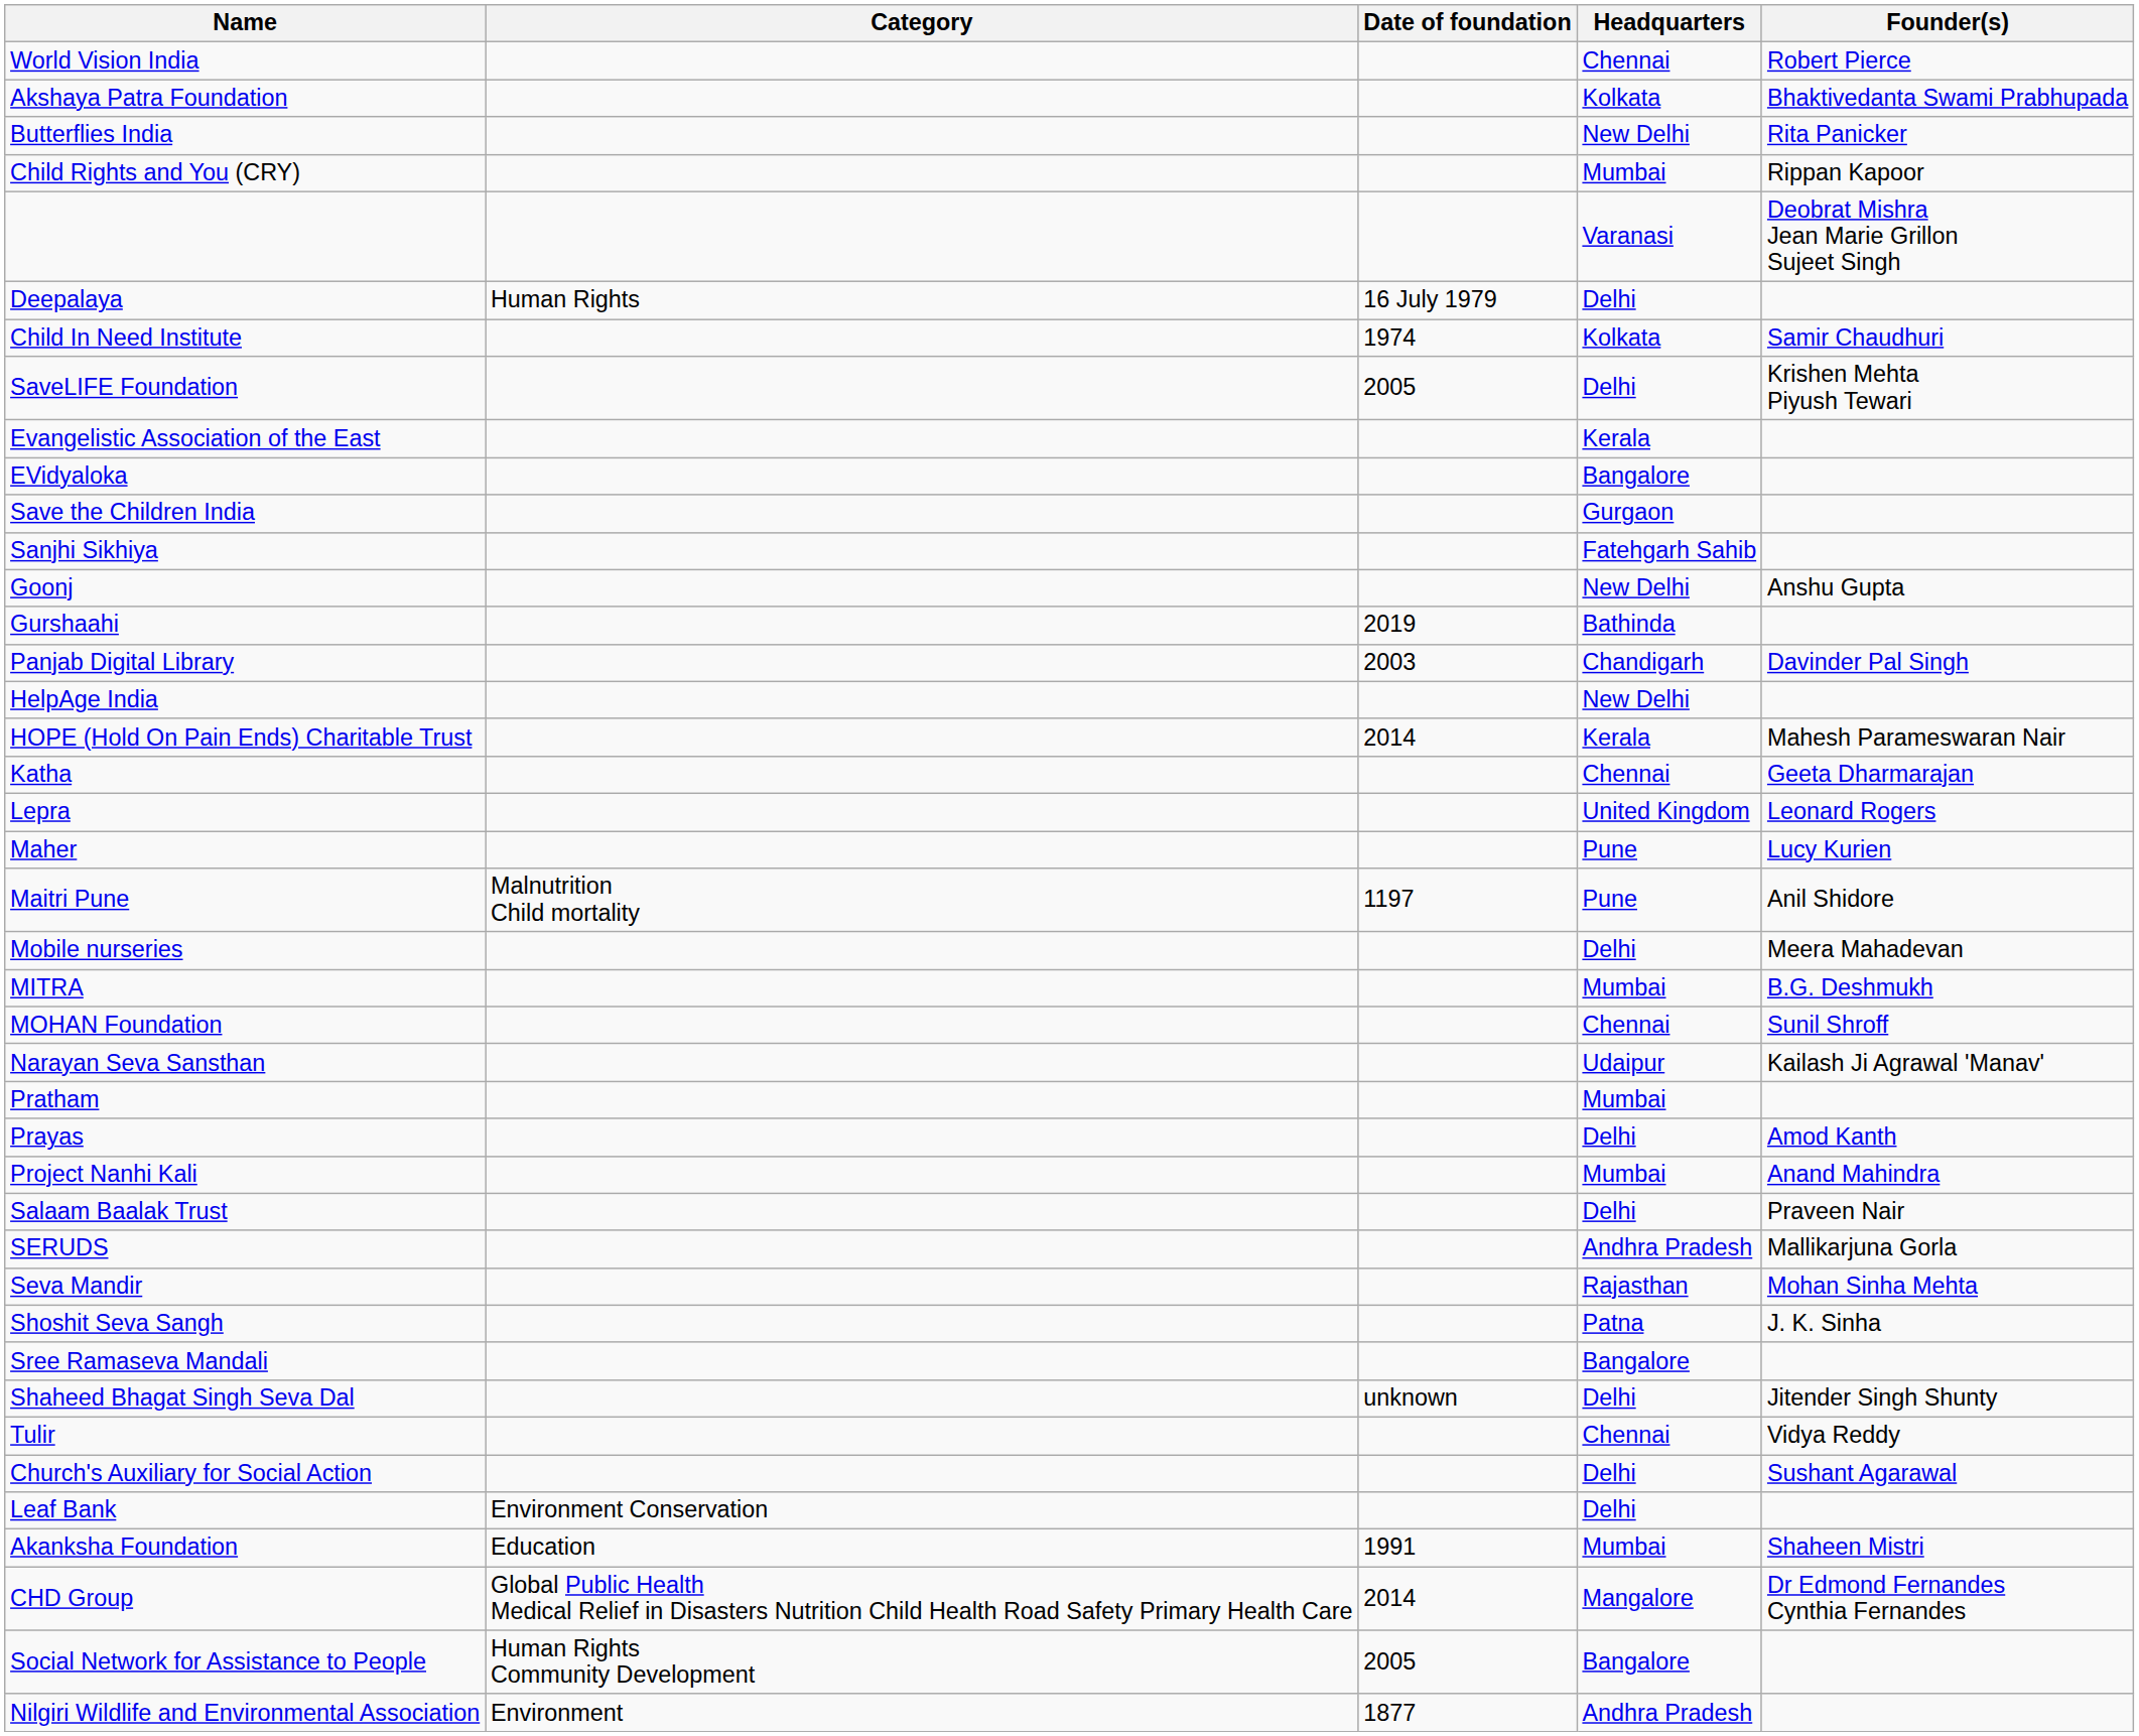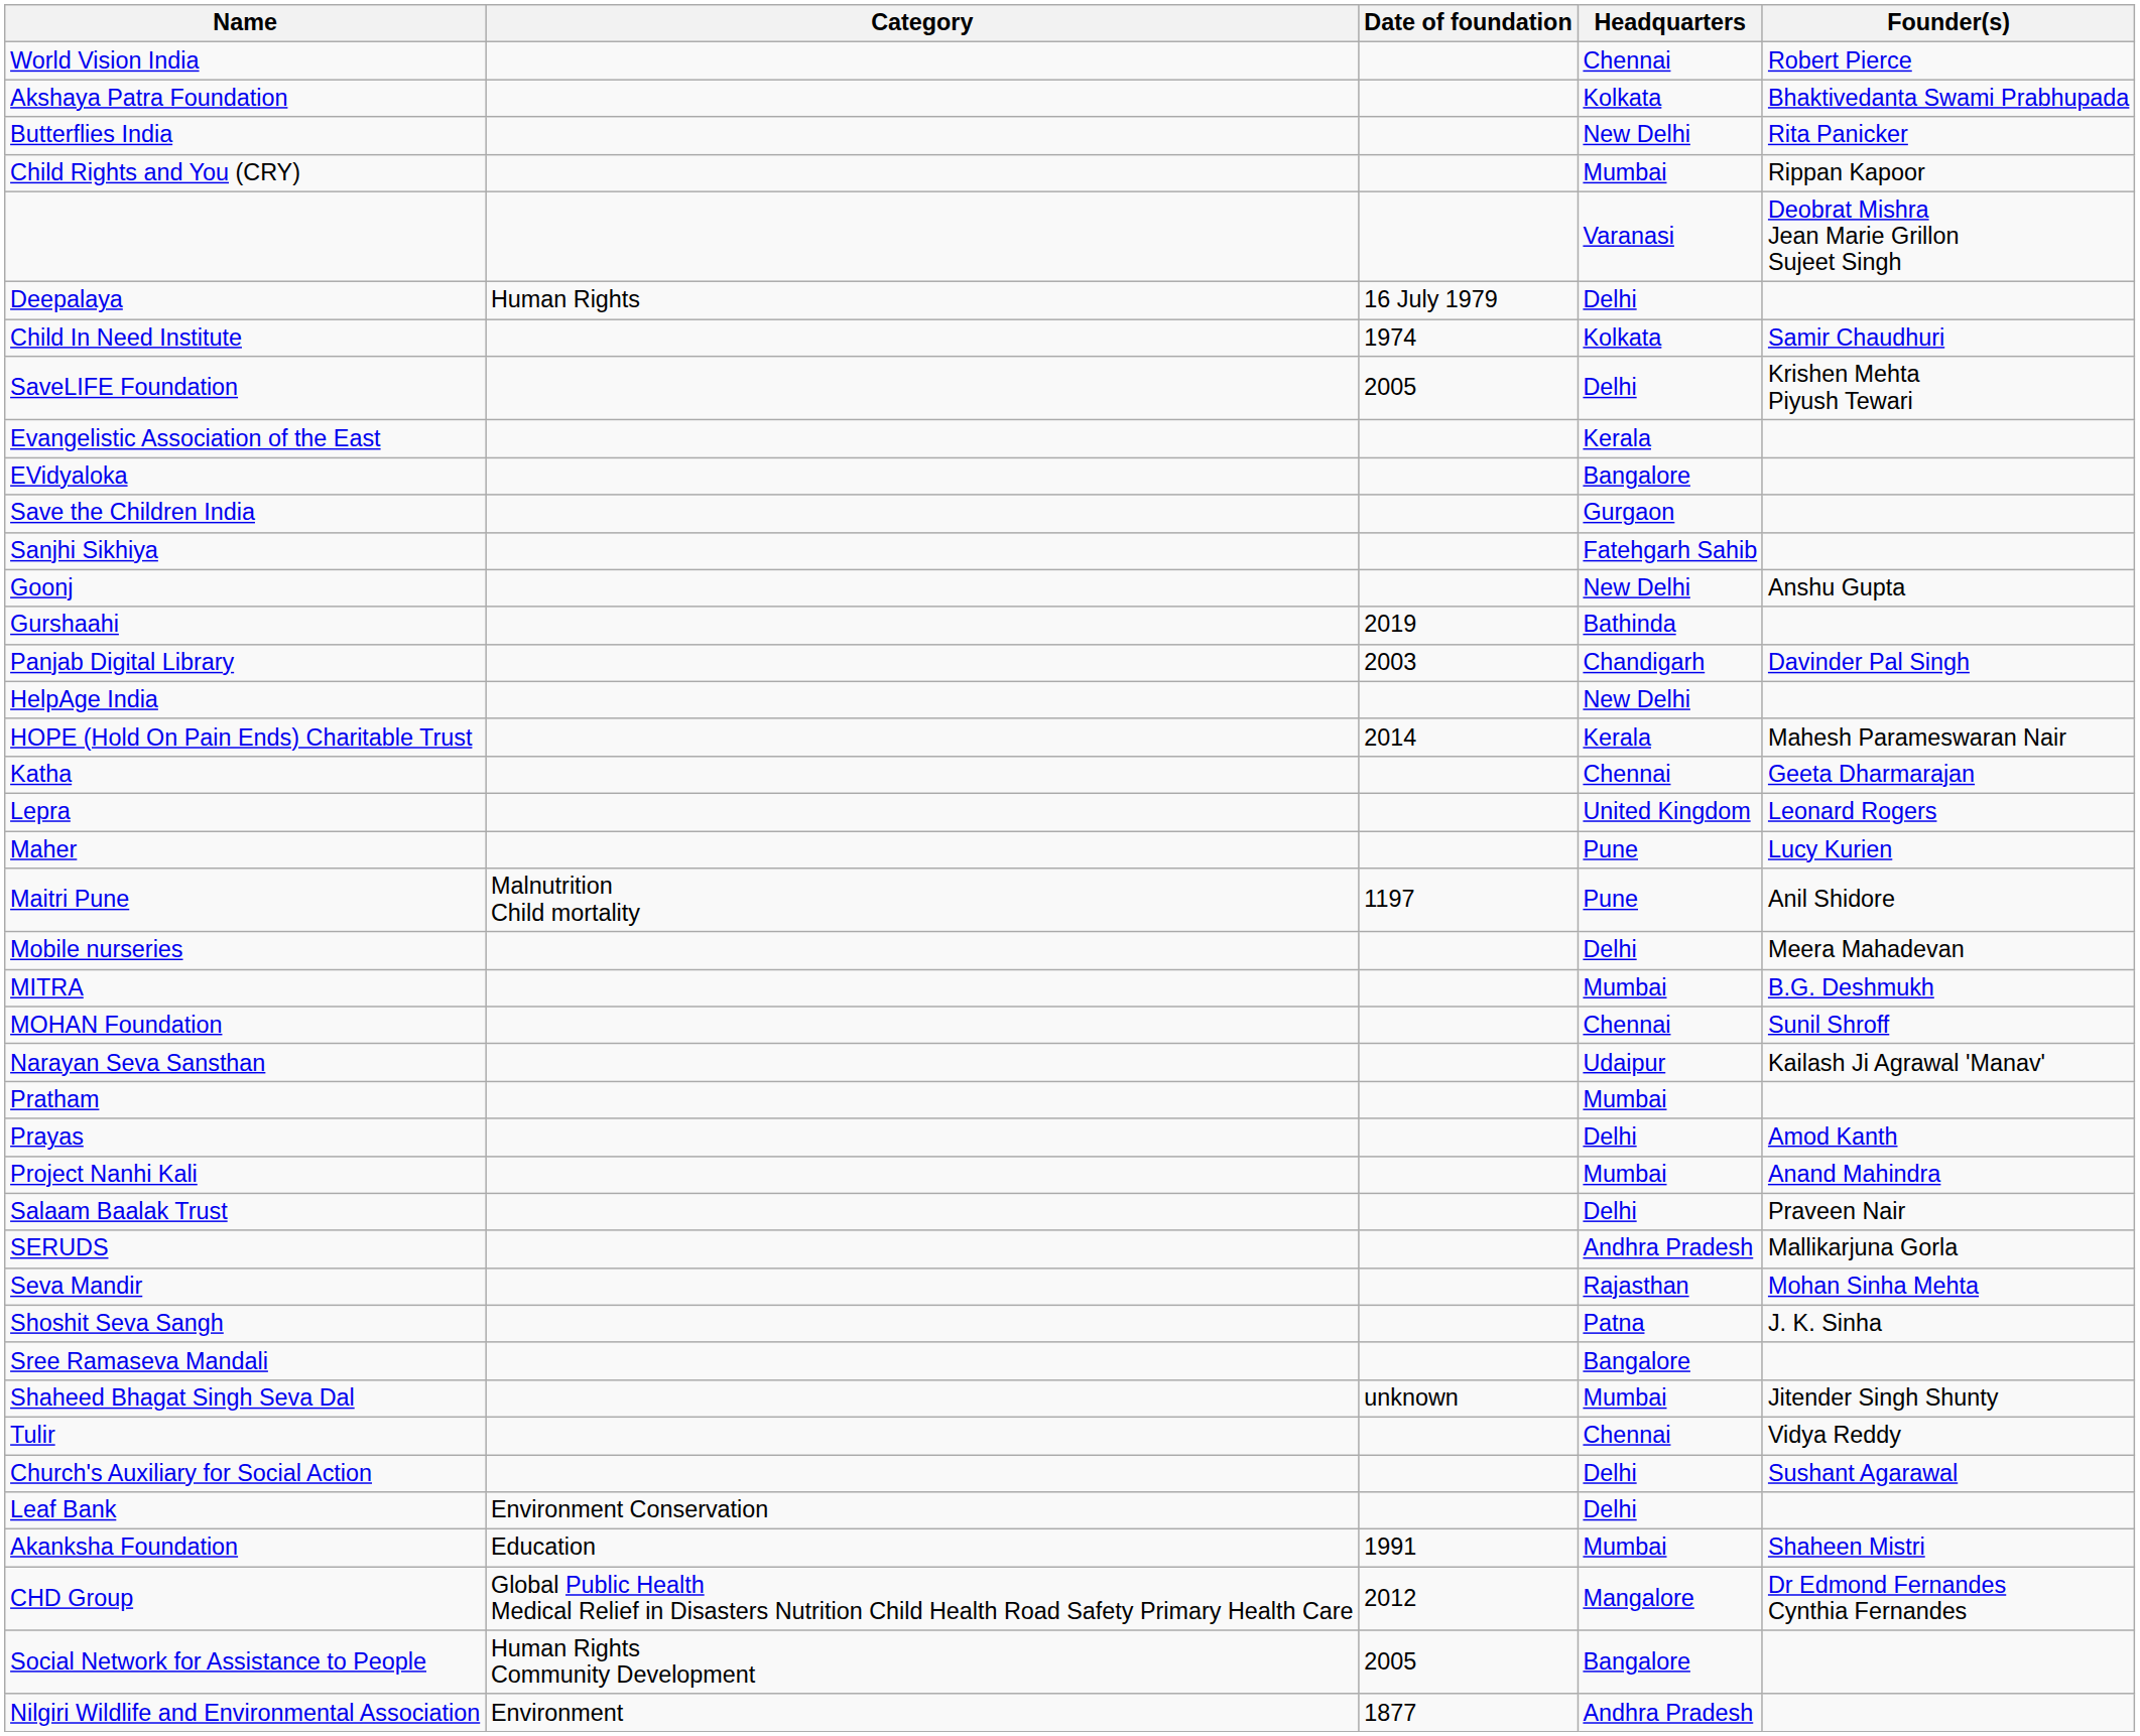Shaheed Bhagat Singh Seva Dal | Headquarters: Delhi -> Mumbai
CHD Group | Date of foundation: 2014 -> 2012
